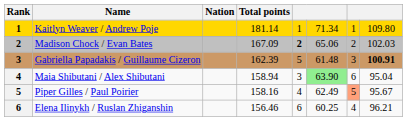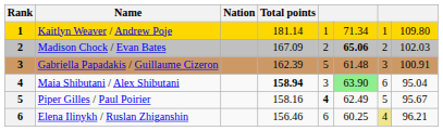Madison Chock / Evan Bates | column 5: bold -> normal
Madison Chock / Evan Bates | column 6: normal -> bold
Gabriella Papadakis / Guillaume Cizeron | column 8: bold -> normal
Maia Shibutani / Alex Shibutani | Total points: normal -> bold
Piper Gilles / Paul Poirier | column 5: normal -> bold
Piper Gilles / Paul Poirier | column 7: lightsalmon background -> no background
Elena Ilinykh / Ruslan Zhiganshin | column 7: no background -> khaki background
